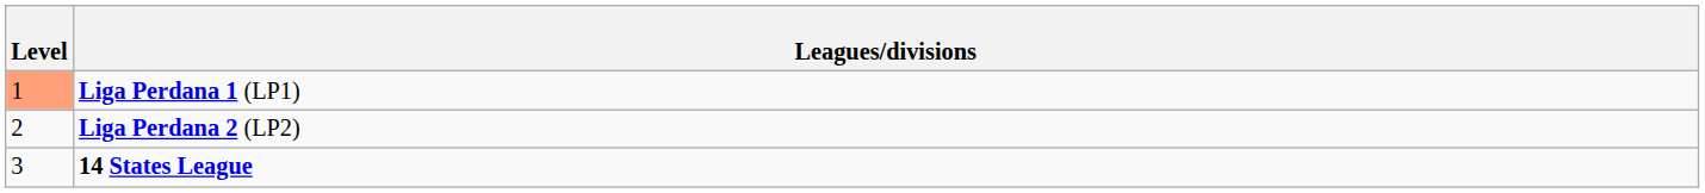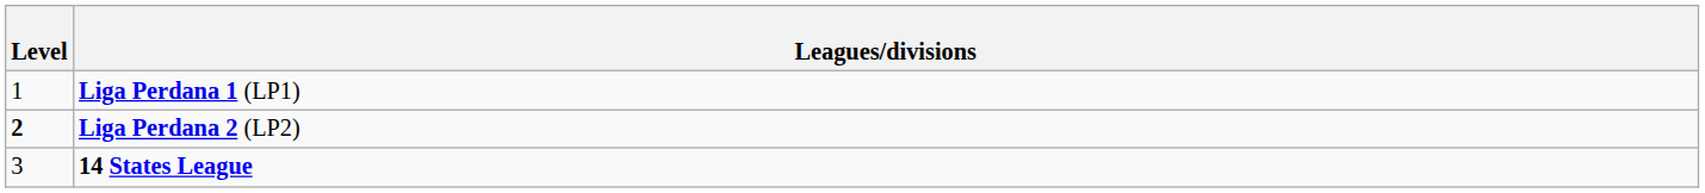Liga Perdana 1 (LP1) | Level: lightsalmon background -> no background
Liga Perdana 2 (LP2) | Level: normal -> bold
